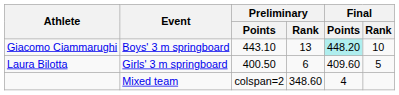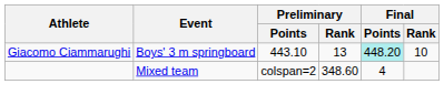- row: Laura Bilotta | Girls' 3 m springboard | 400.50 | 6 | 409.60 | 5
